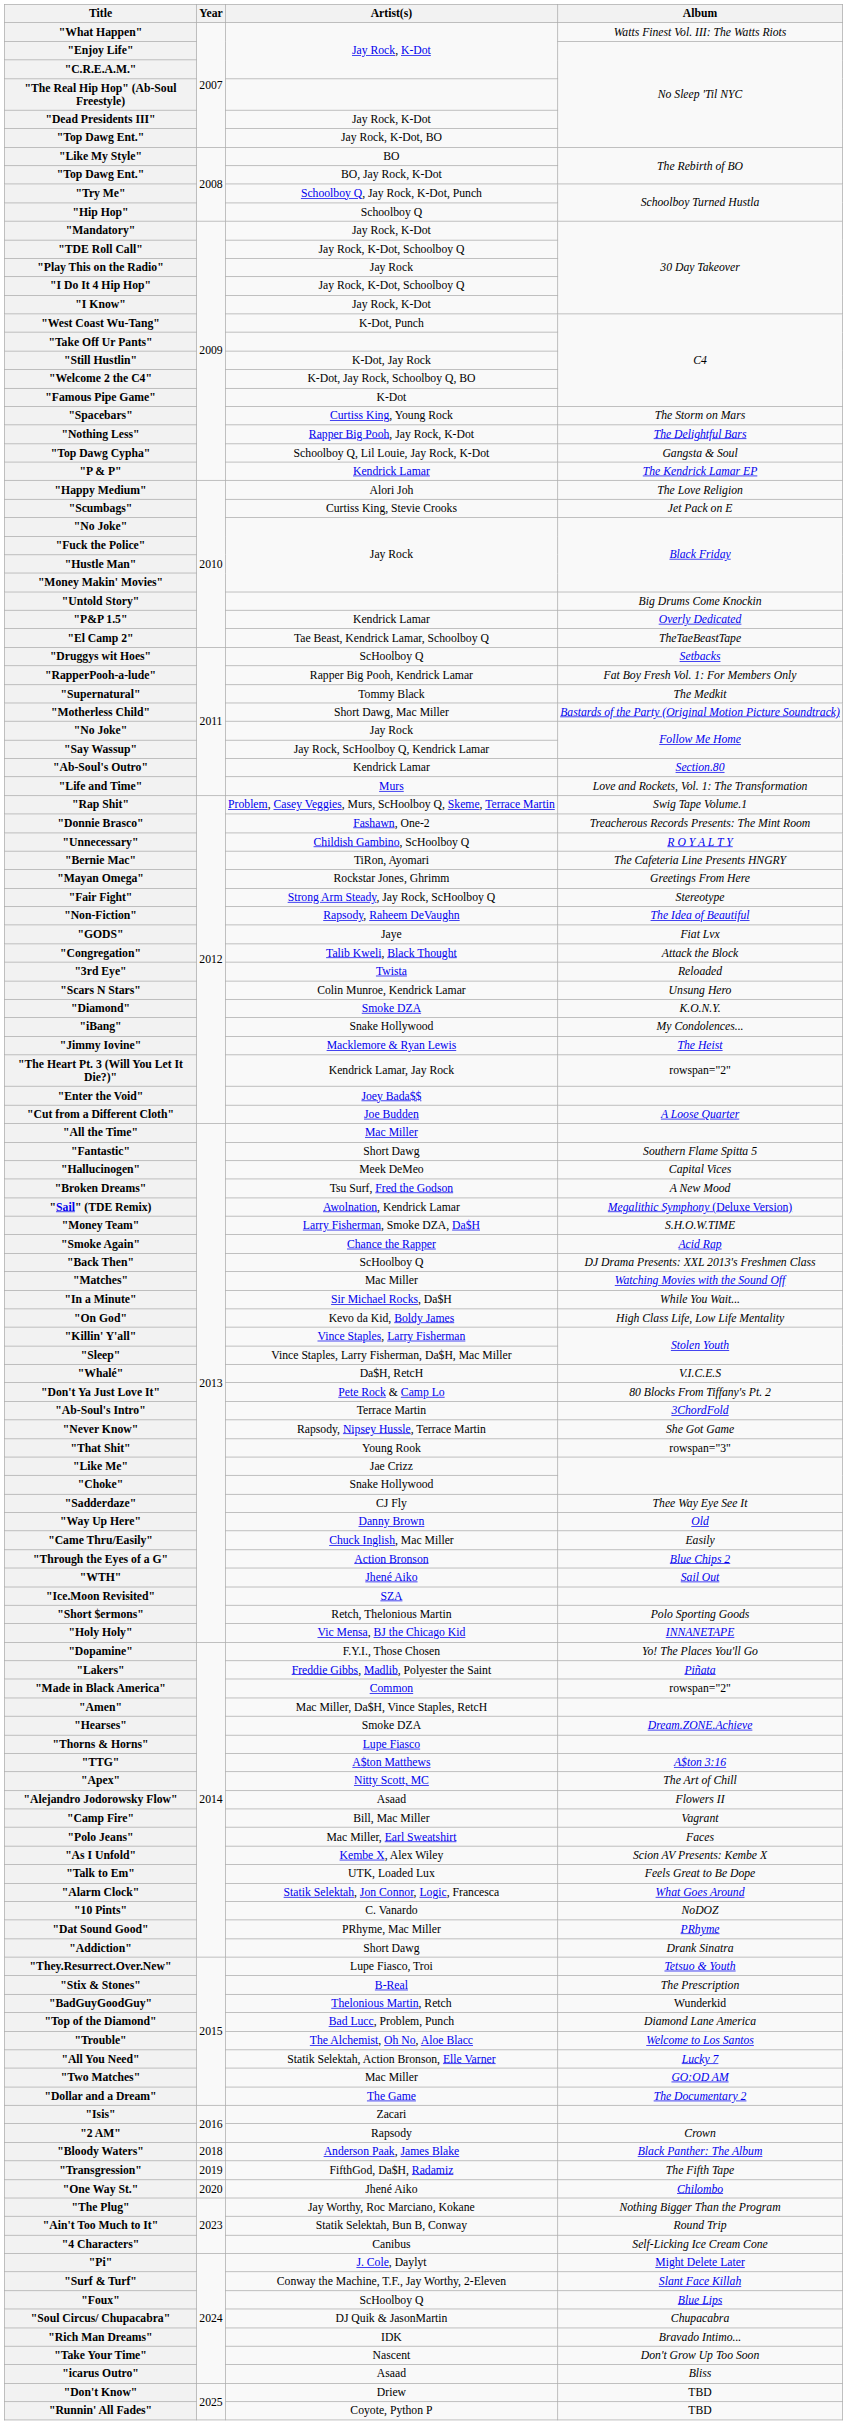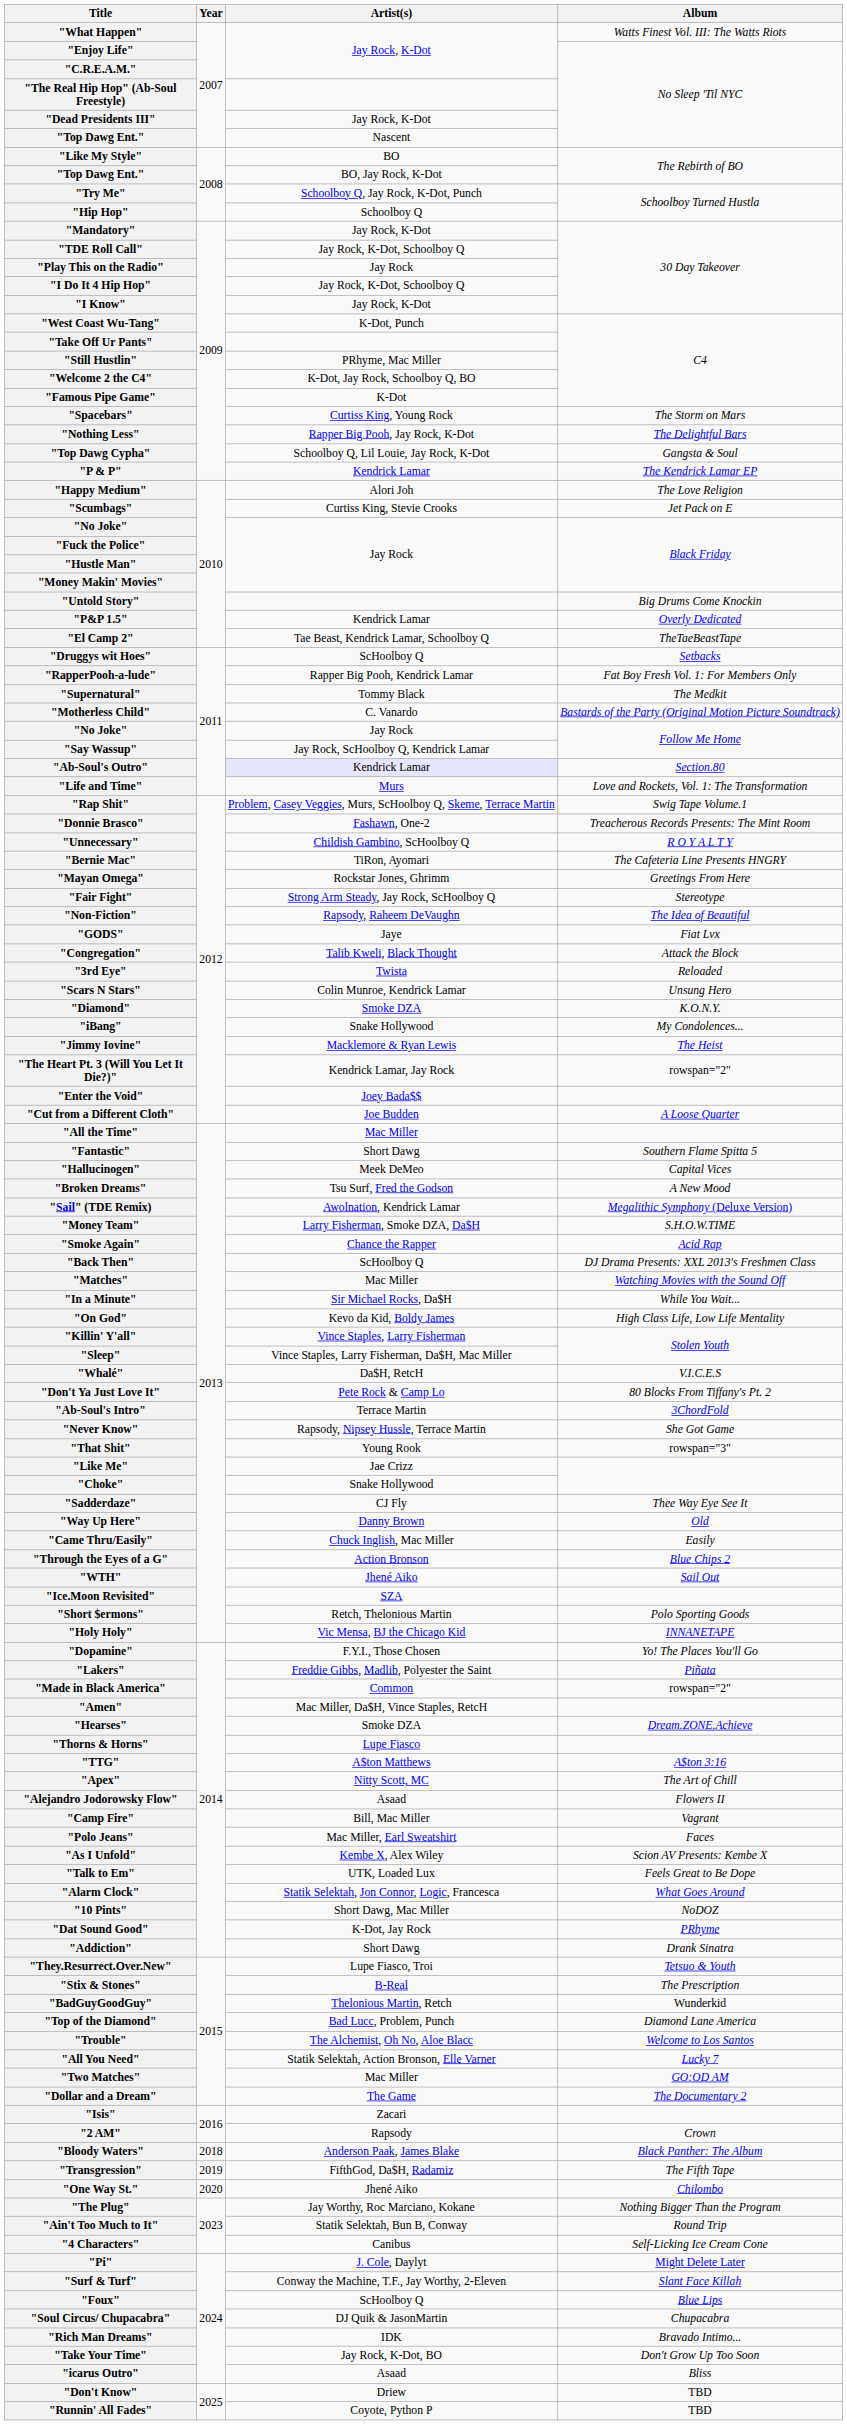"Top Dawg Ent." / No Sleep 'Til NYC | Artist(s): Jay Rock, K-Dot, BO -> Nascent
"Still Hustlin" | Artist(s): K-Dot, Jay Rock -> PRhyme, Mac Miller
"Motherless Child" | Artist(s): Short Dawg, Mac Miller -> C. Vanardo
"Ab-Soul's Outro" | Artist(s): no background -> lavender background
"10 Pints" | Artist(s): C. Vanardo -> Short Dawg, Mac Miller
"Dat Sound Good" | Artist(s): PRhyme, Mac Miller -> K-Dot, Jay Rock
"Take Your Time" | Artist(s): Nascent -> Jay Rock, K-Dot, BO
